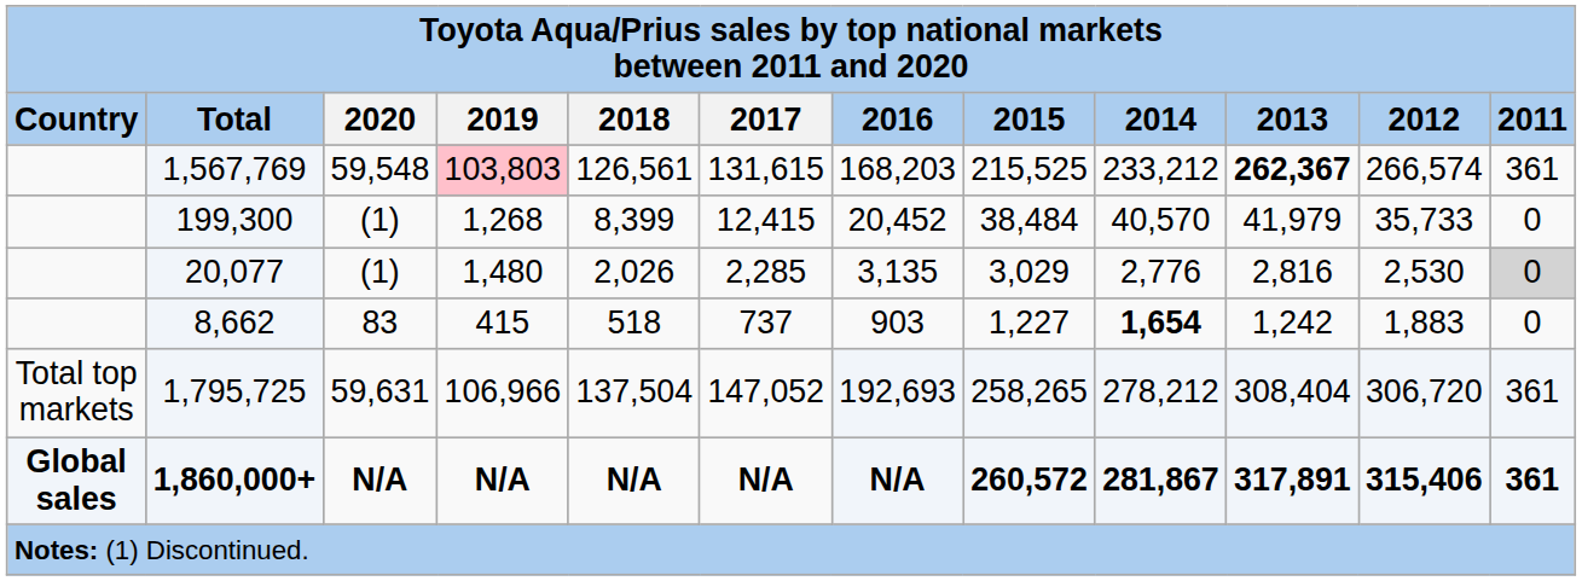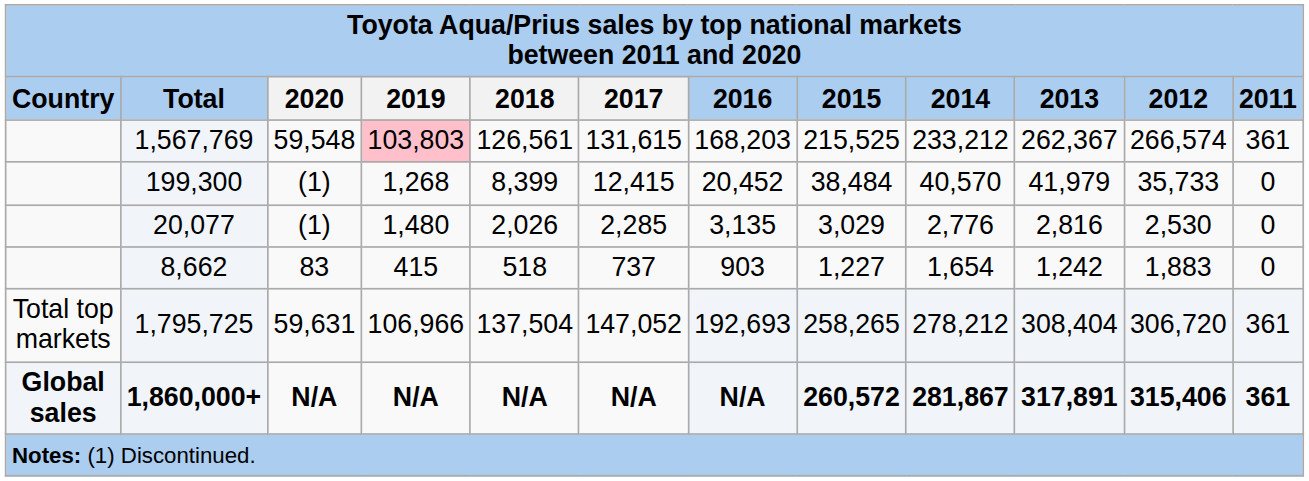1,567,769 | 2013: bold -> normal
20,077 | 2011: lightgrey background -> no background
8,662 | 2014: bold -> normal
